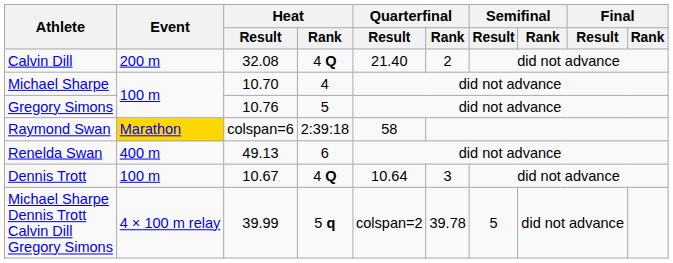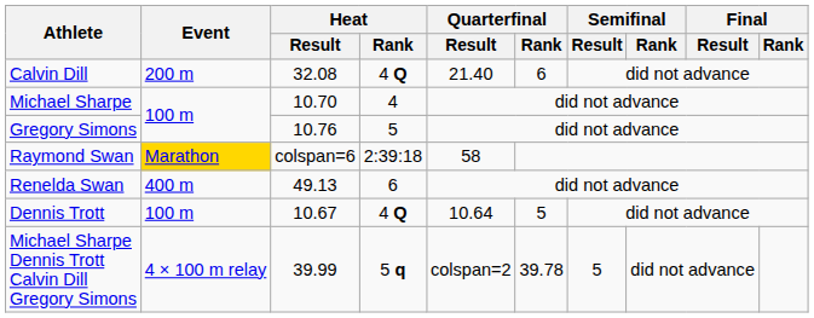Calvin Dill | Quarterfinal / Rank: 2 -> 6
Dennis Trott | Quarterfinal / Rank: 3 -> 5
